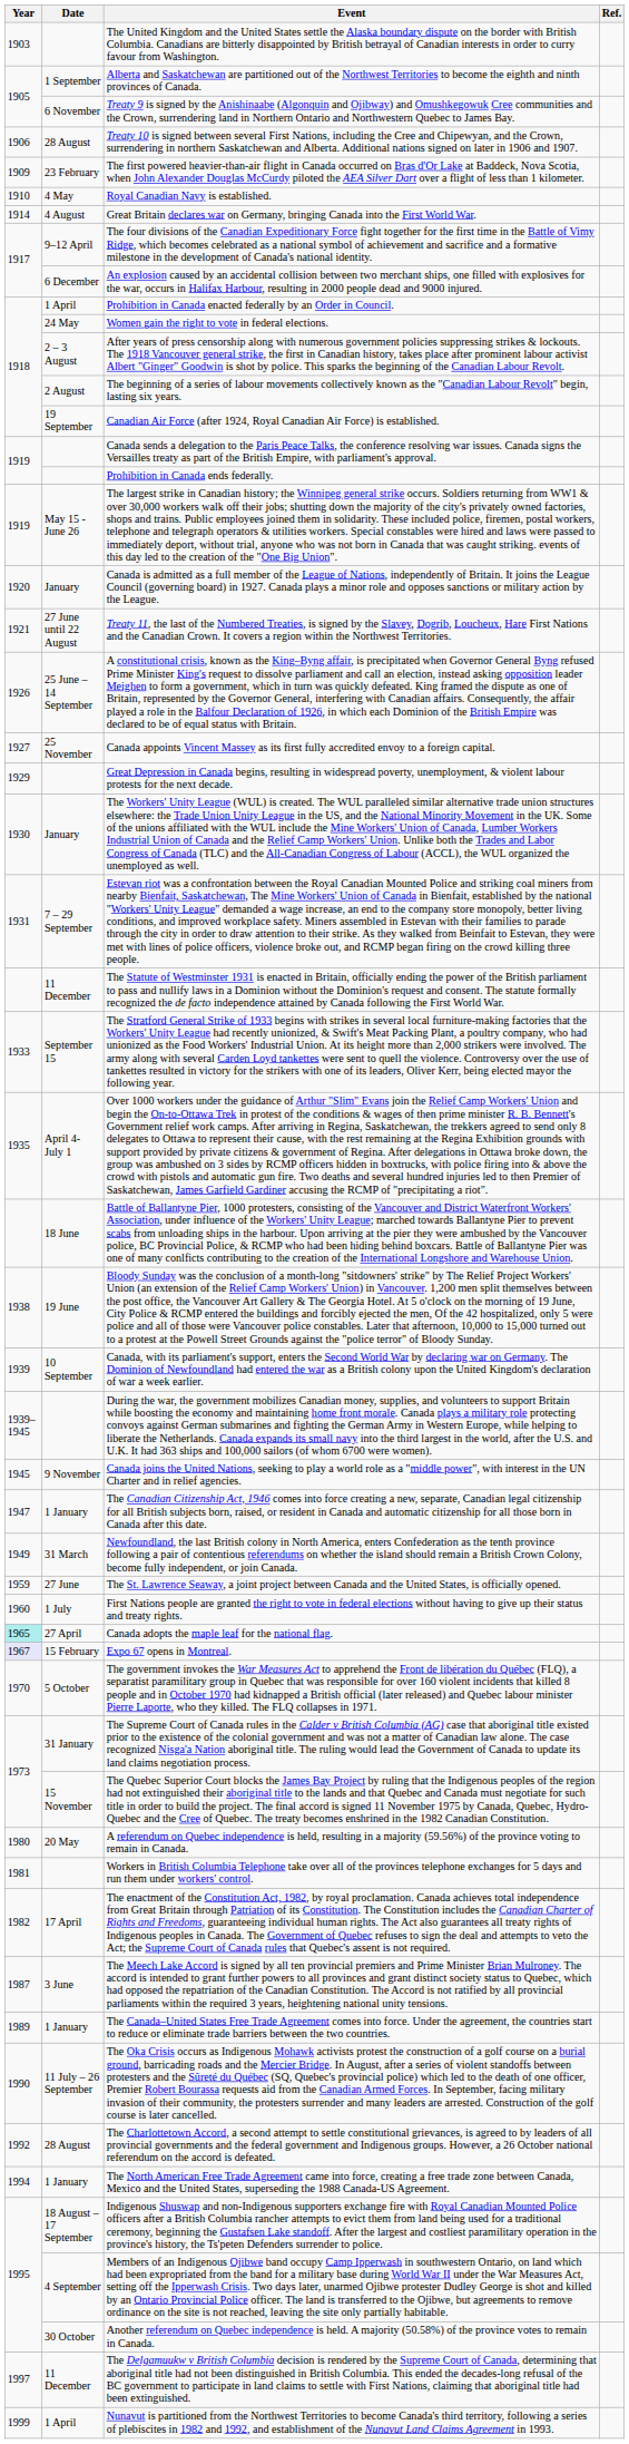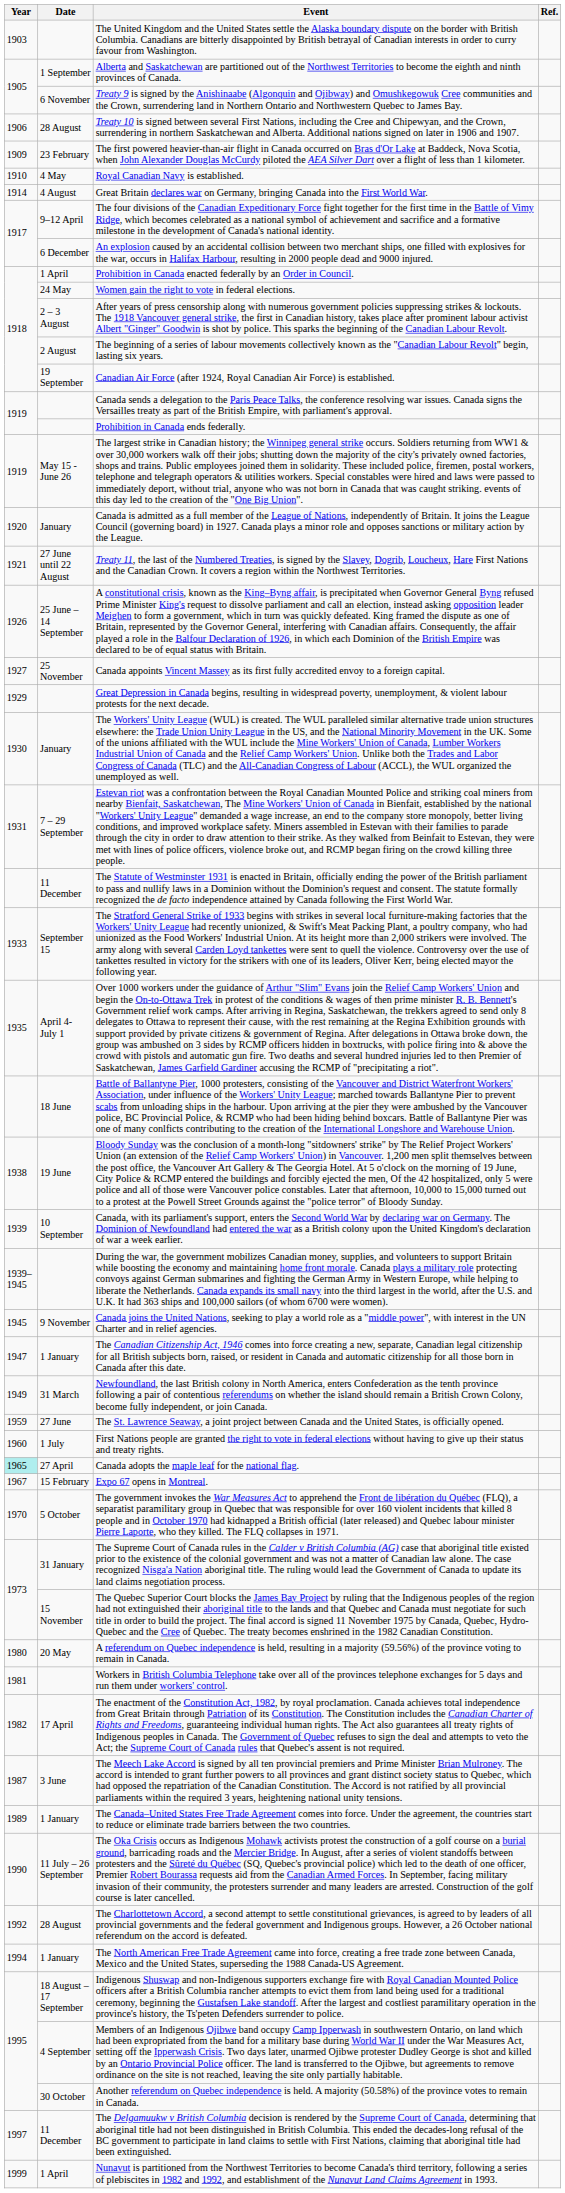Expo 67 opens in Montreal. | Year: lavender background -> no background
